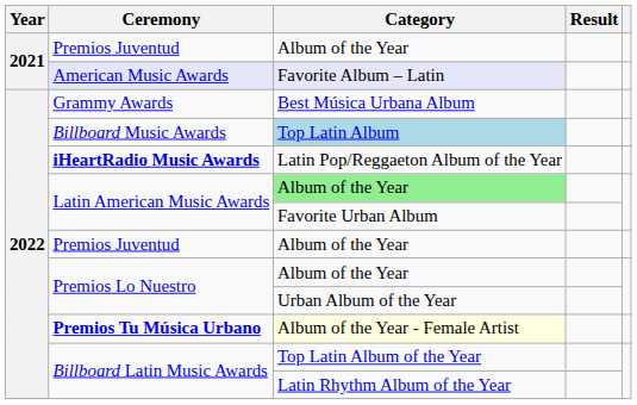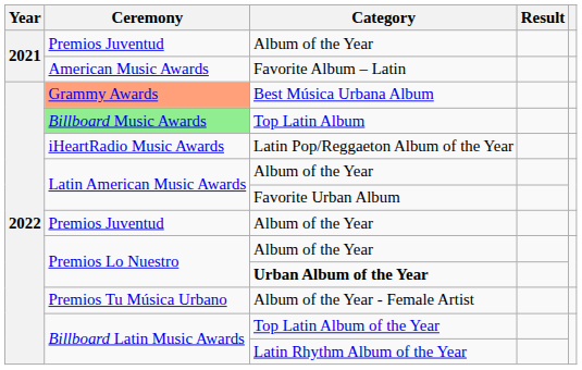Favorite Album – Latin | Ceremony: lavender background -> no background
Favorite Album – Latin | Category: lavender background -> no background
Best Música Urbana Album | Ceremony: no background -> lightsalmon background
Top Latin Album | Ceremony: no background -> lightgreen background
Top Latin Album | Category: lightblue background -> no background
Latin Pop/Reggaeton Album of the Year | Ceremony: bold -> normal
Latin American Music Awards / Album of the Year | Category: lightgreen background -> no background
Urban Album of the Year | Category: normal -> bold
Album of the Year - Female Artist | Ceremony: bold -> normal
Album of the Year - Female Artist | Category: lightyellow background -> no background
